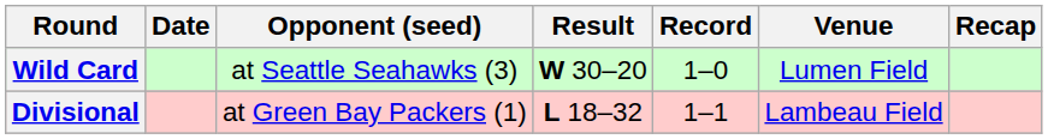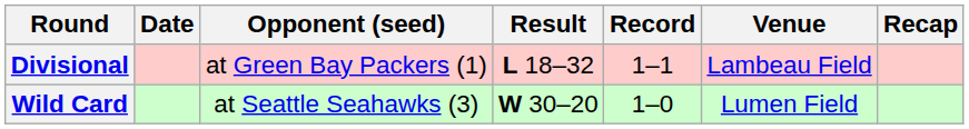rows swapped: Wild Card <-> Divisional
